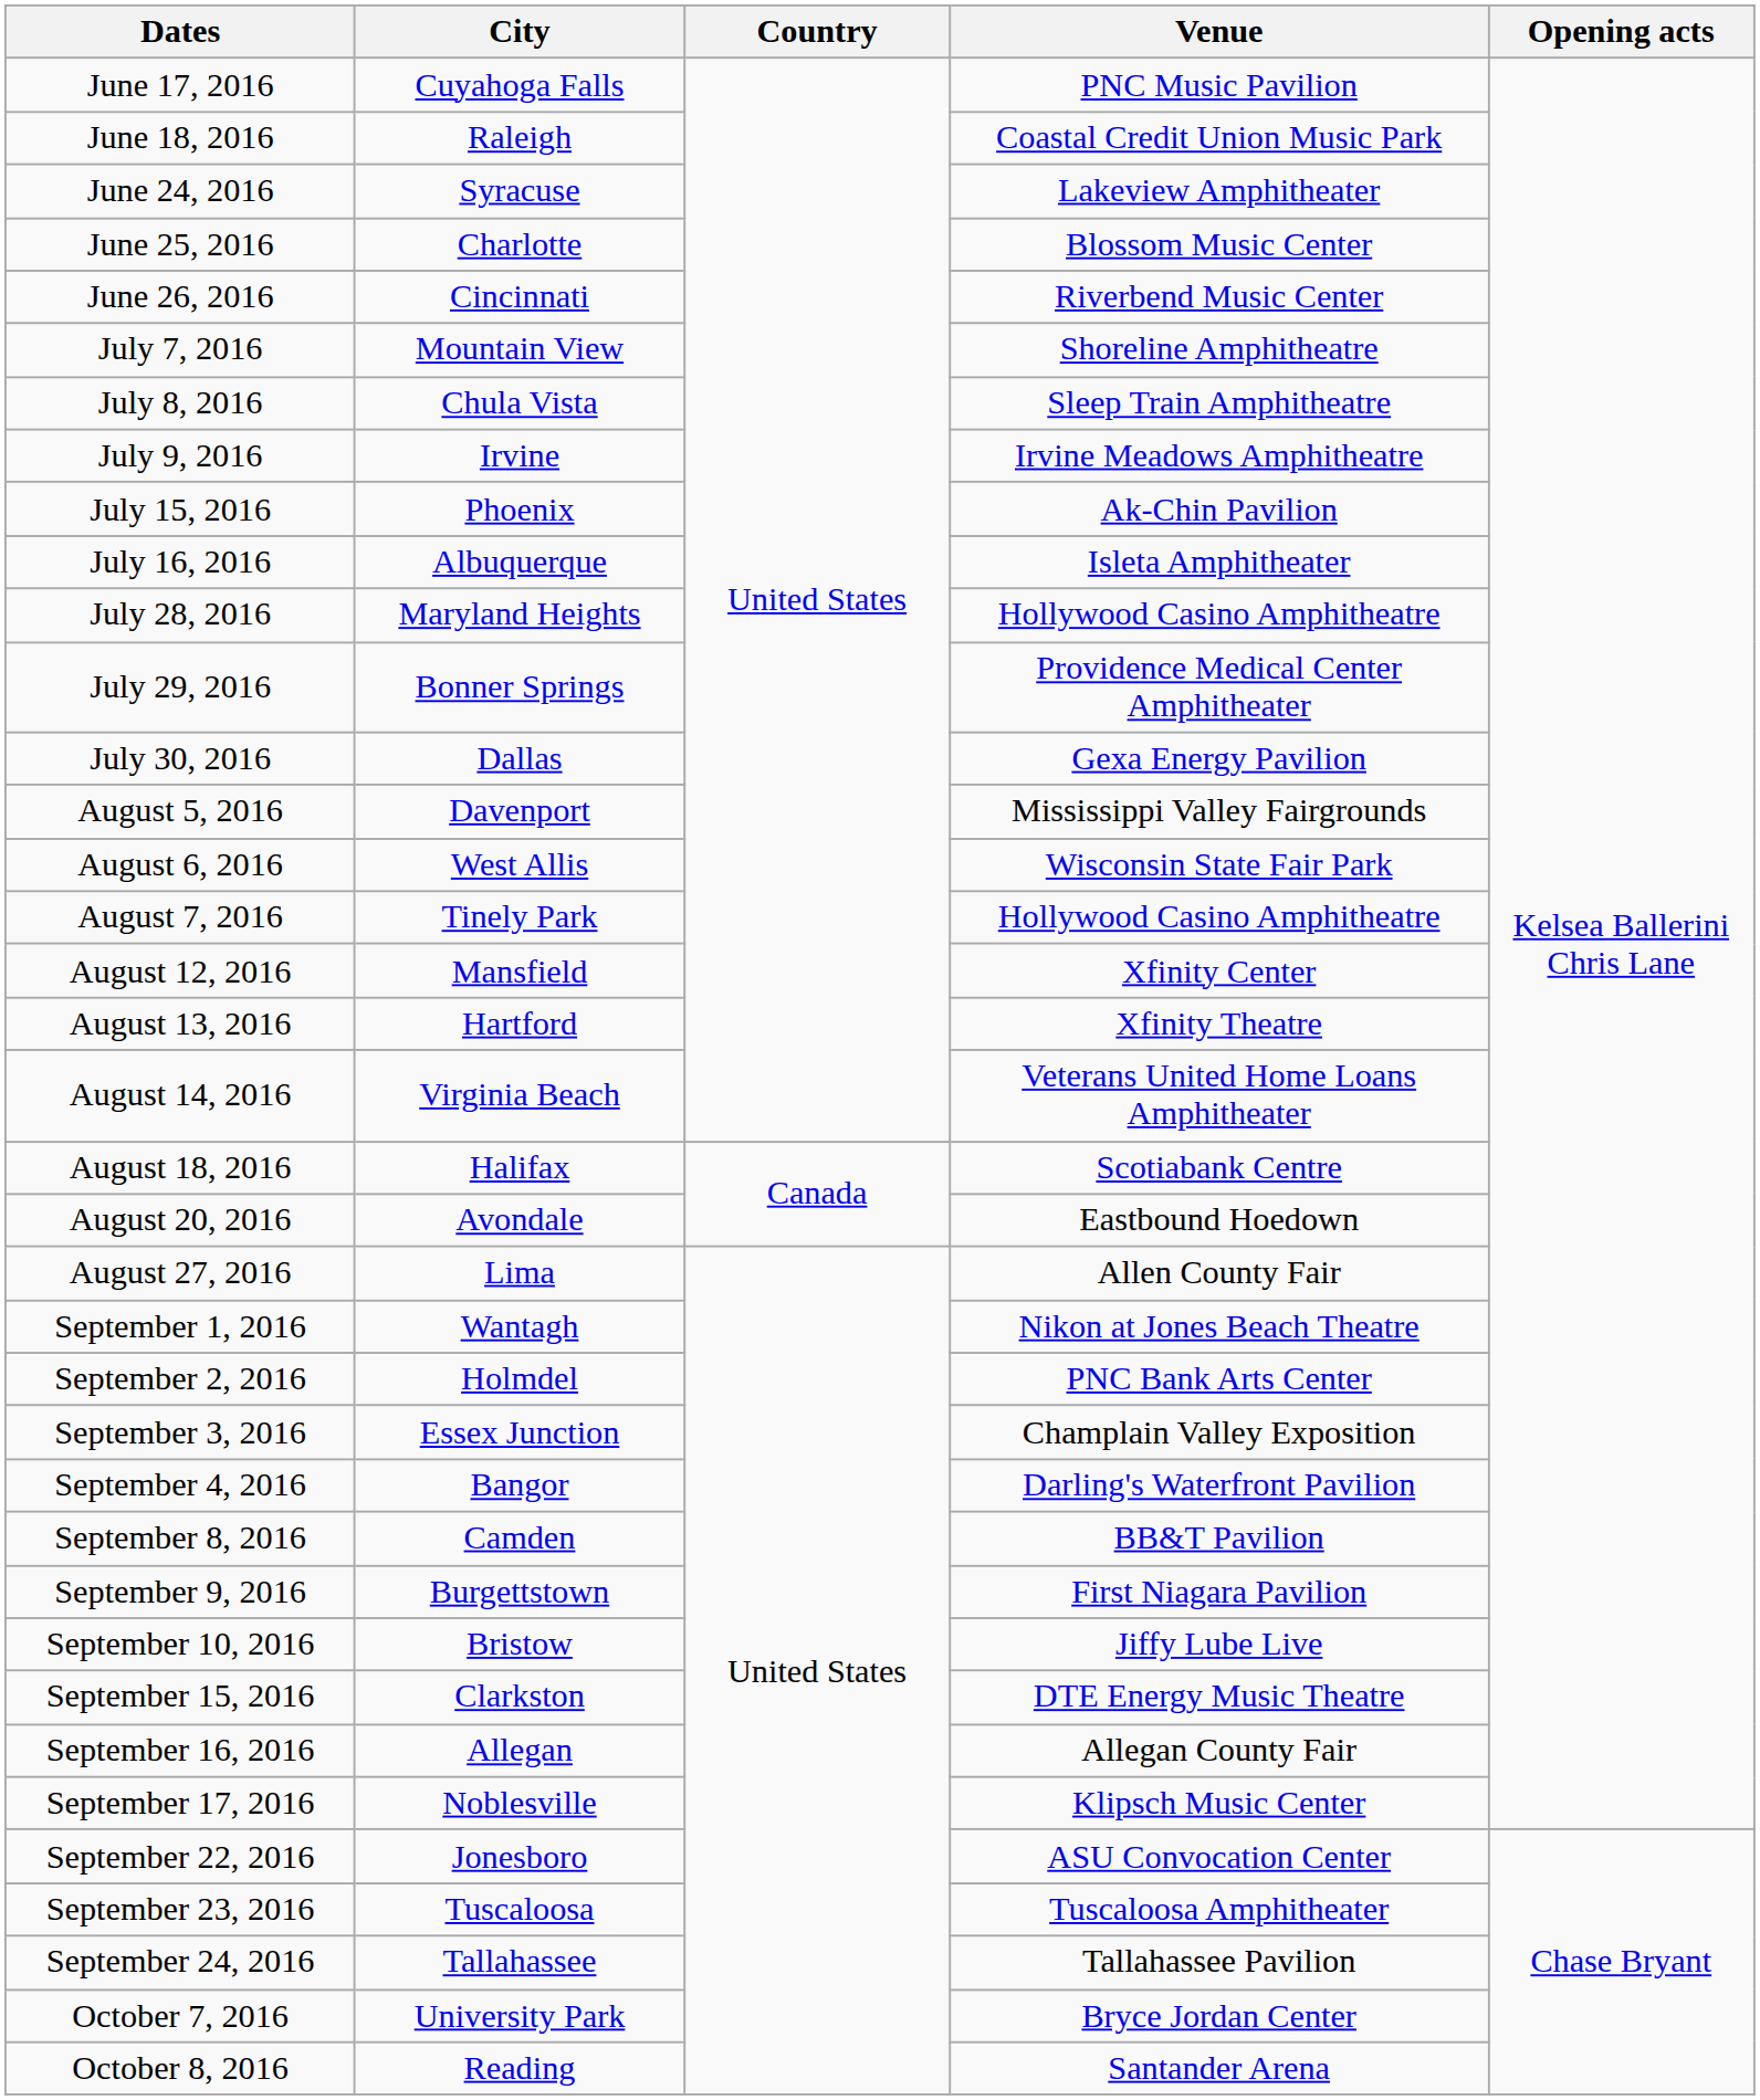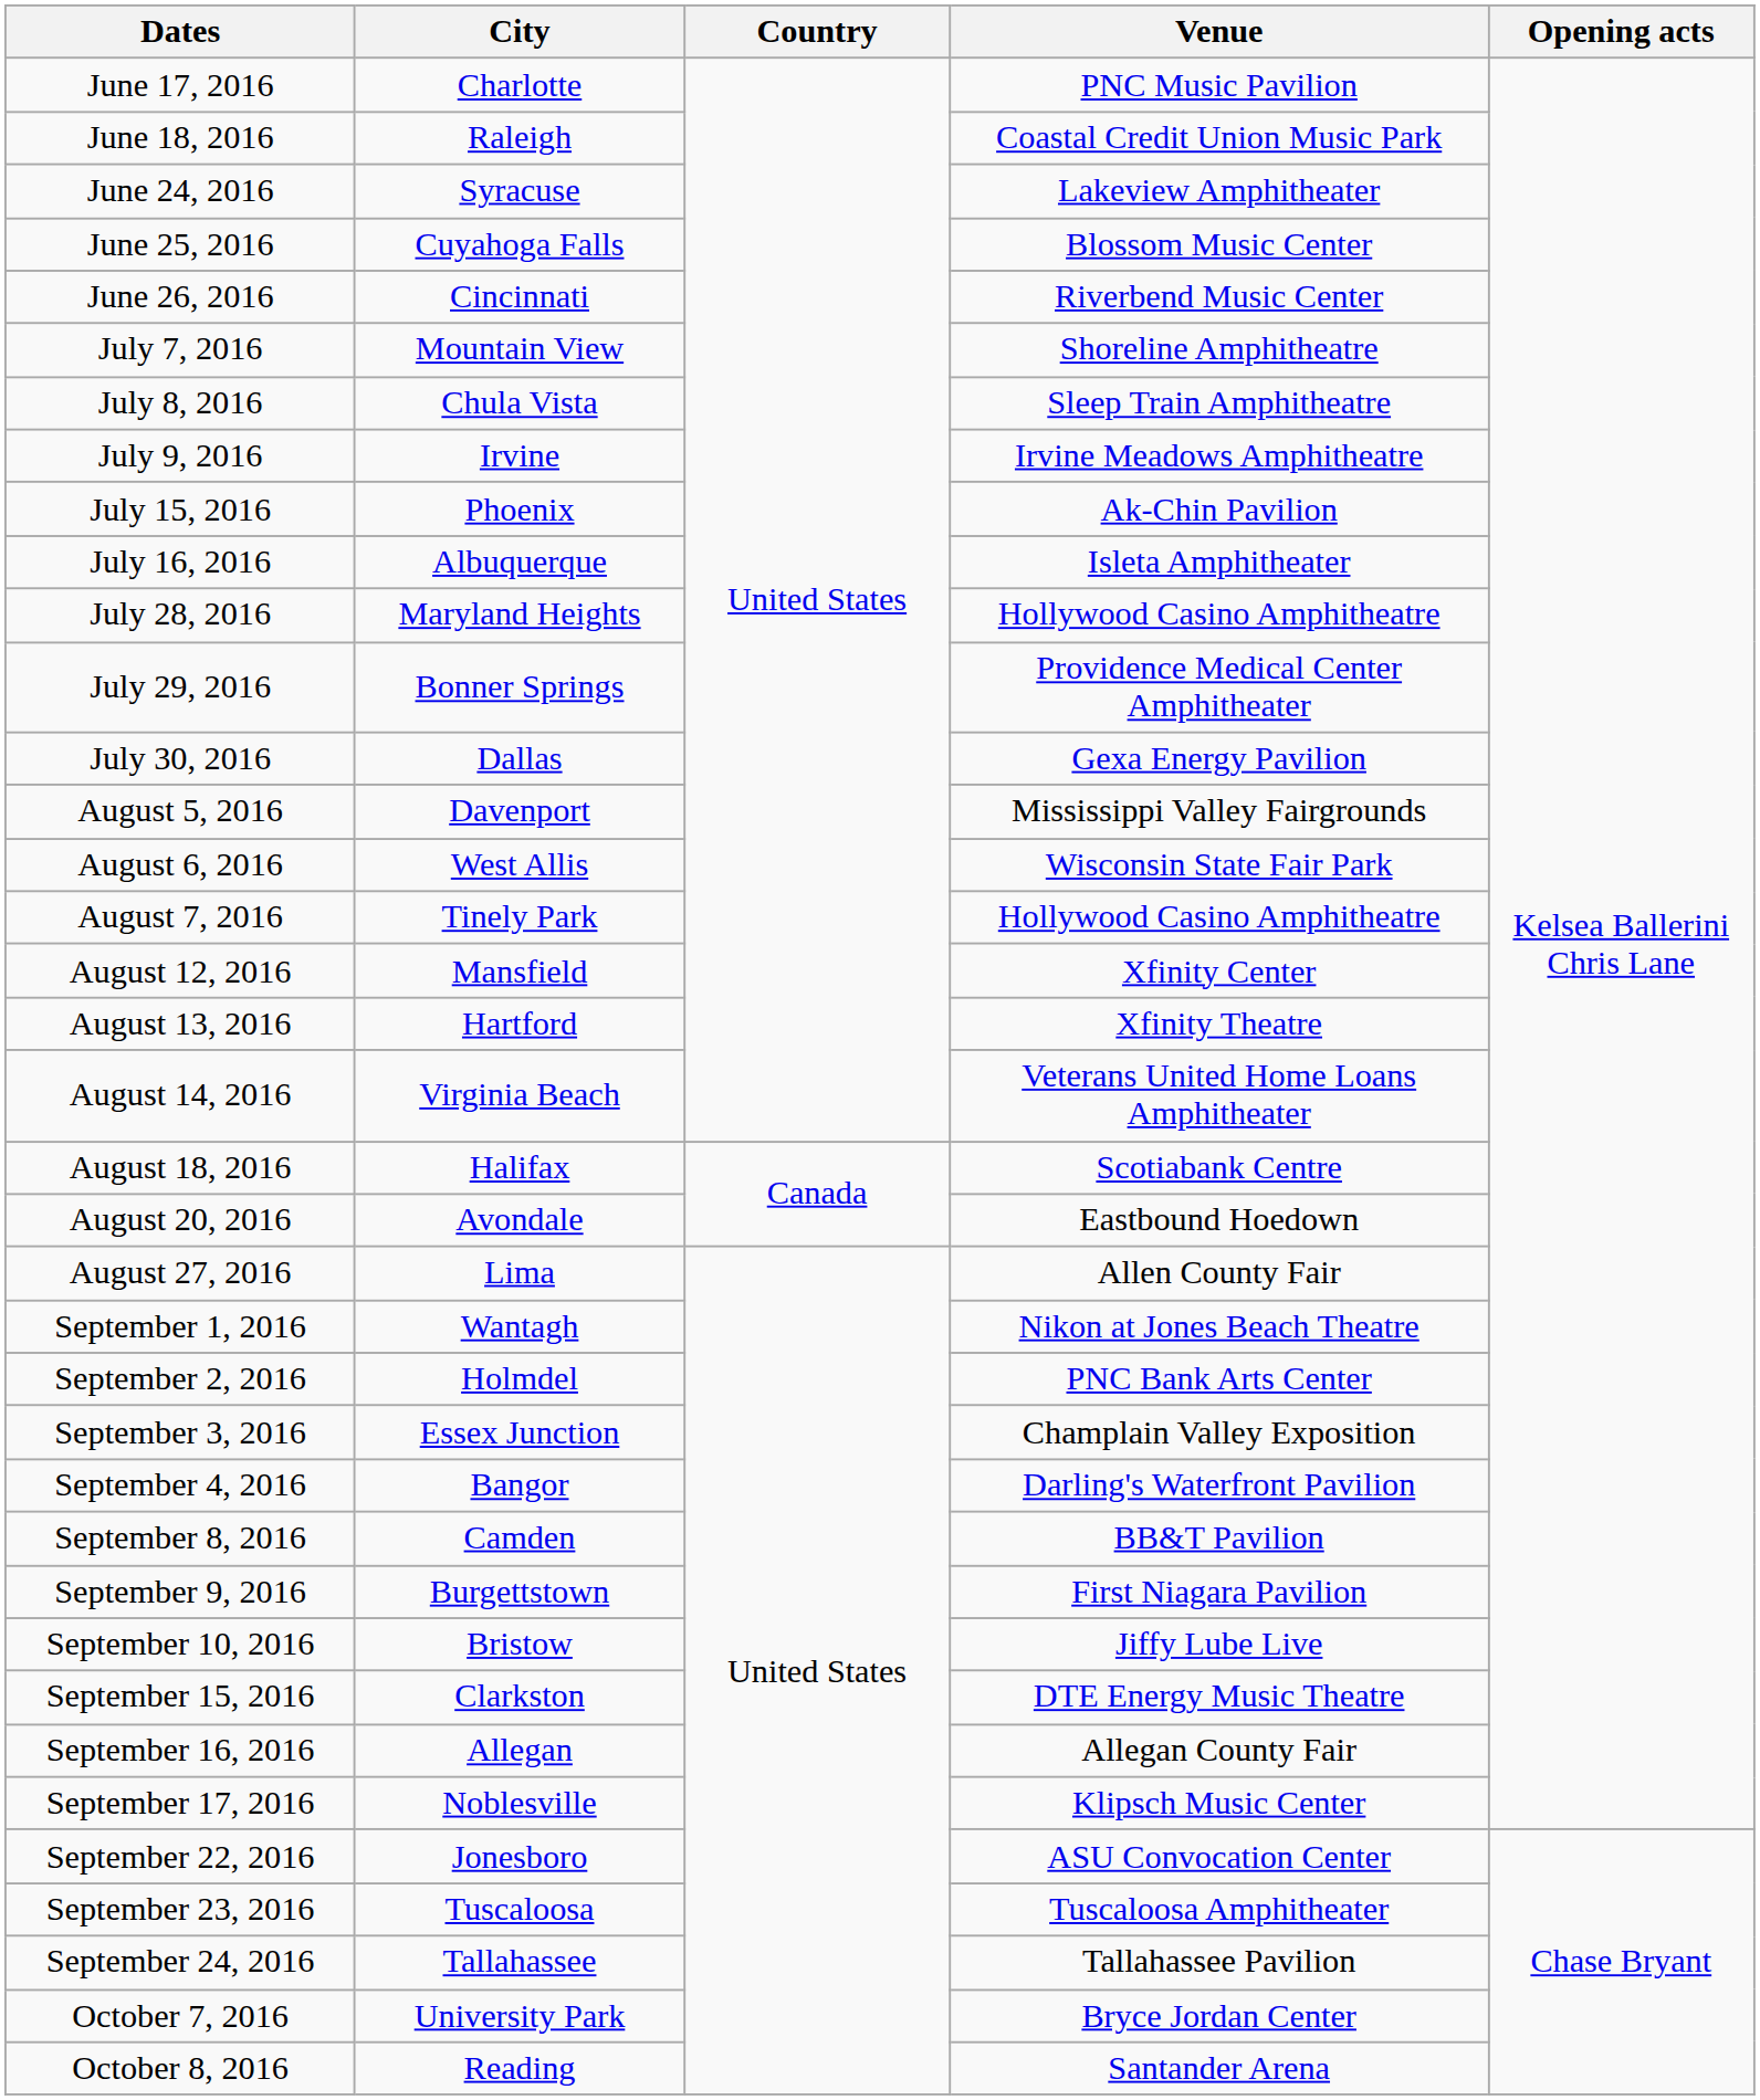June 17, 2016 | City: Cuyahoga Falls -> Charlotte
June 25, 2016 | City: Charlotte -> Cuyahoga Falls
